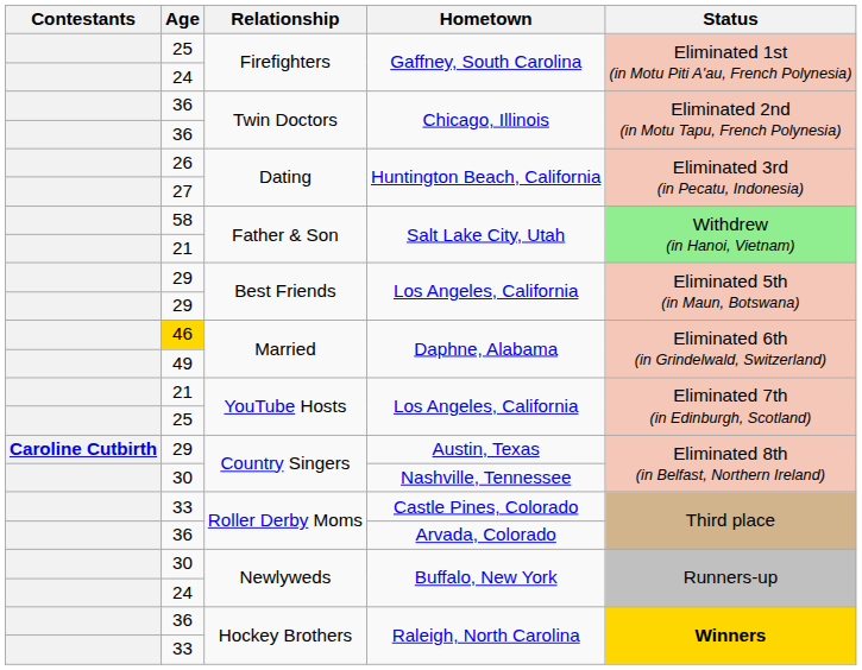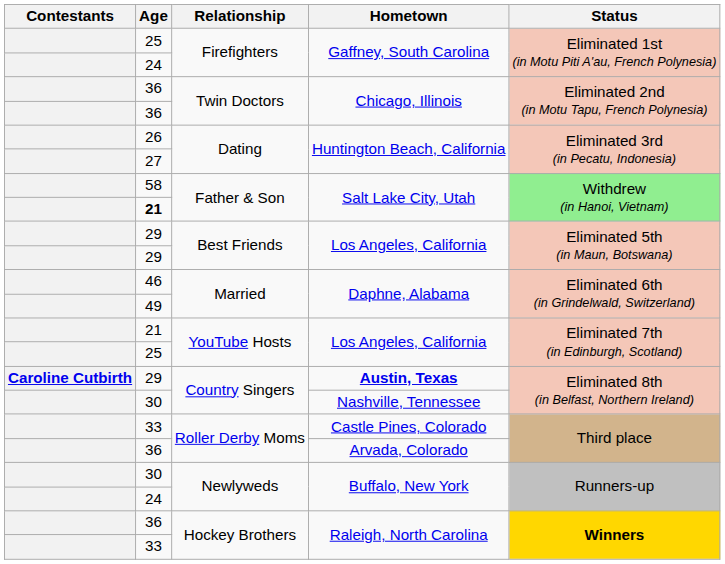21 / Salt Lake City, Utah | Age: normal -> bold
46 | Age: gold background -> no background
29 / Austin, Texas | Hometown: normal -> bold
